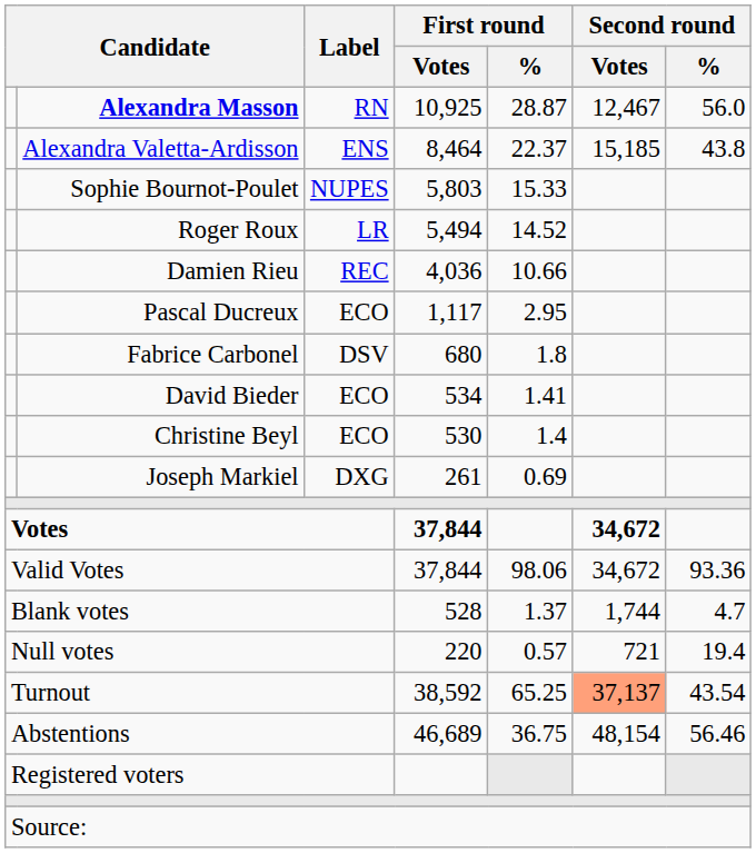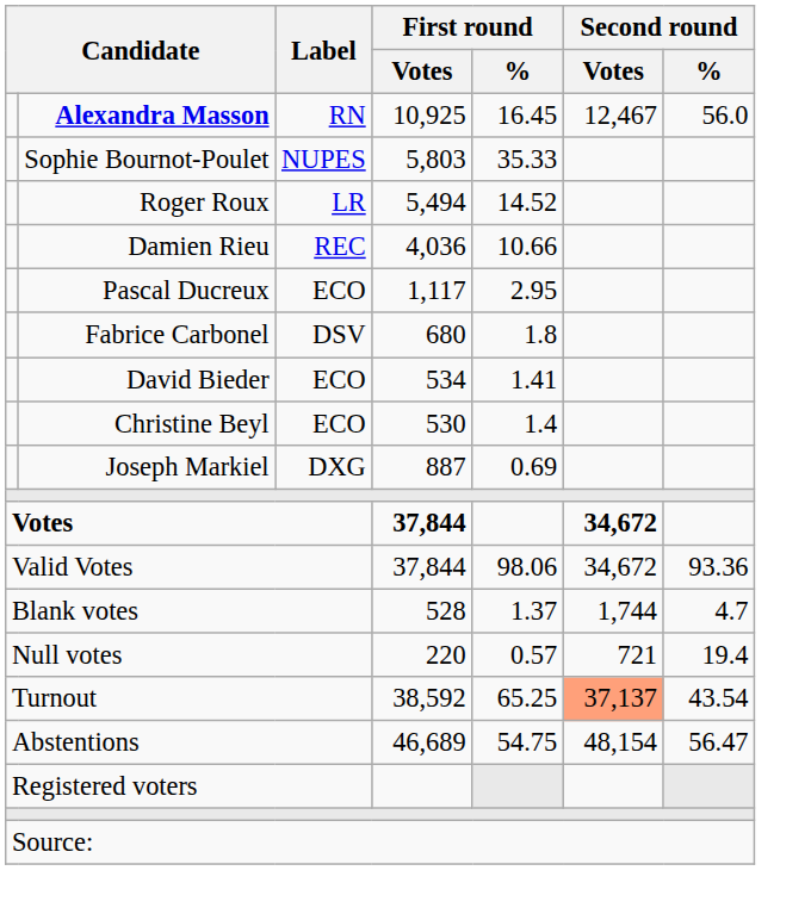Alexandra Masson | First round / %: 28.87 -> 16.45
- row: Alexandra Valetta-Ardisson | ENS | 8,464 | 22.37 | 15,185 | 43.8
Sophie Bournot-Poulet | First round / %: 15.33 -> 35.33
Joseph Markiel | First round / Votes: 261 -> 887
Abstentions | First round / %: 36.75 -> 54.75
Abstentions | Second round / %: 56.46 -> 56.47
